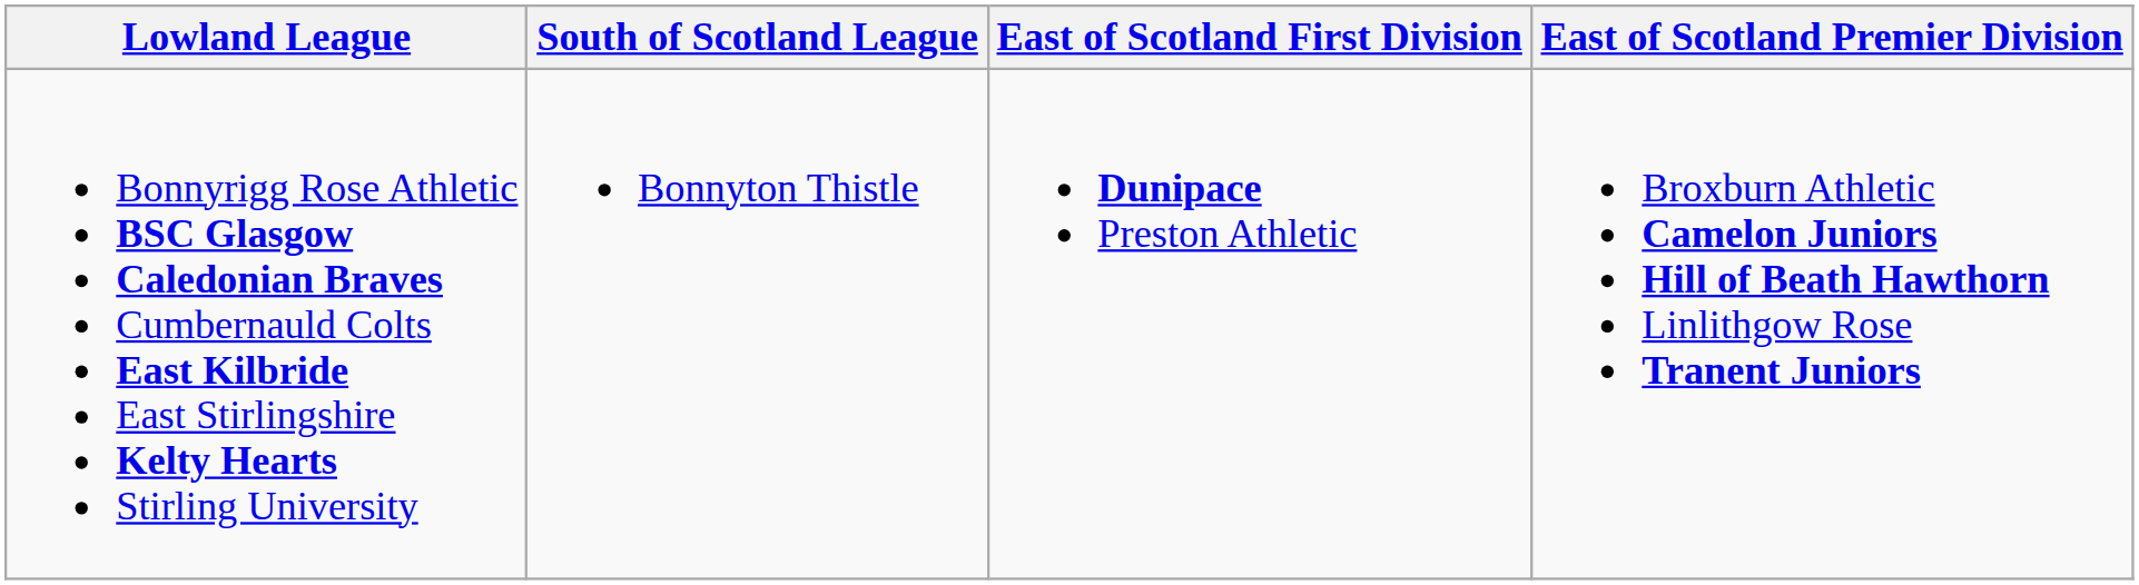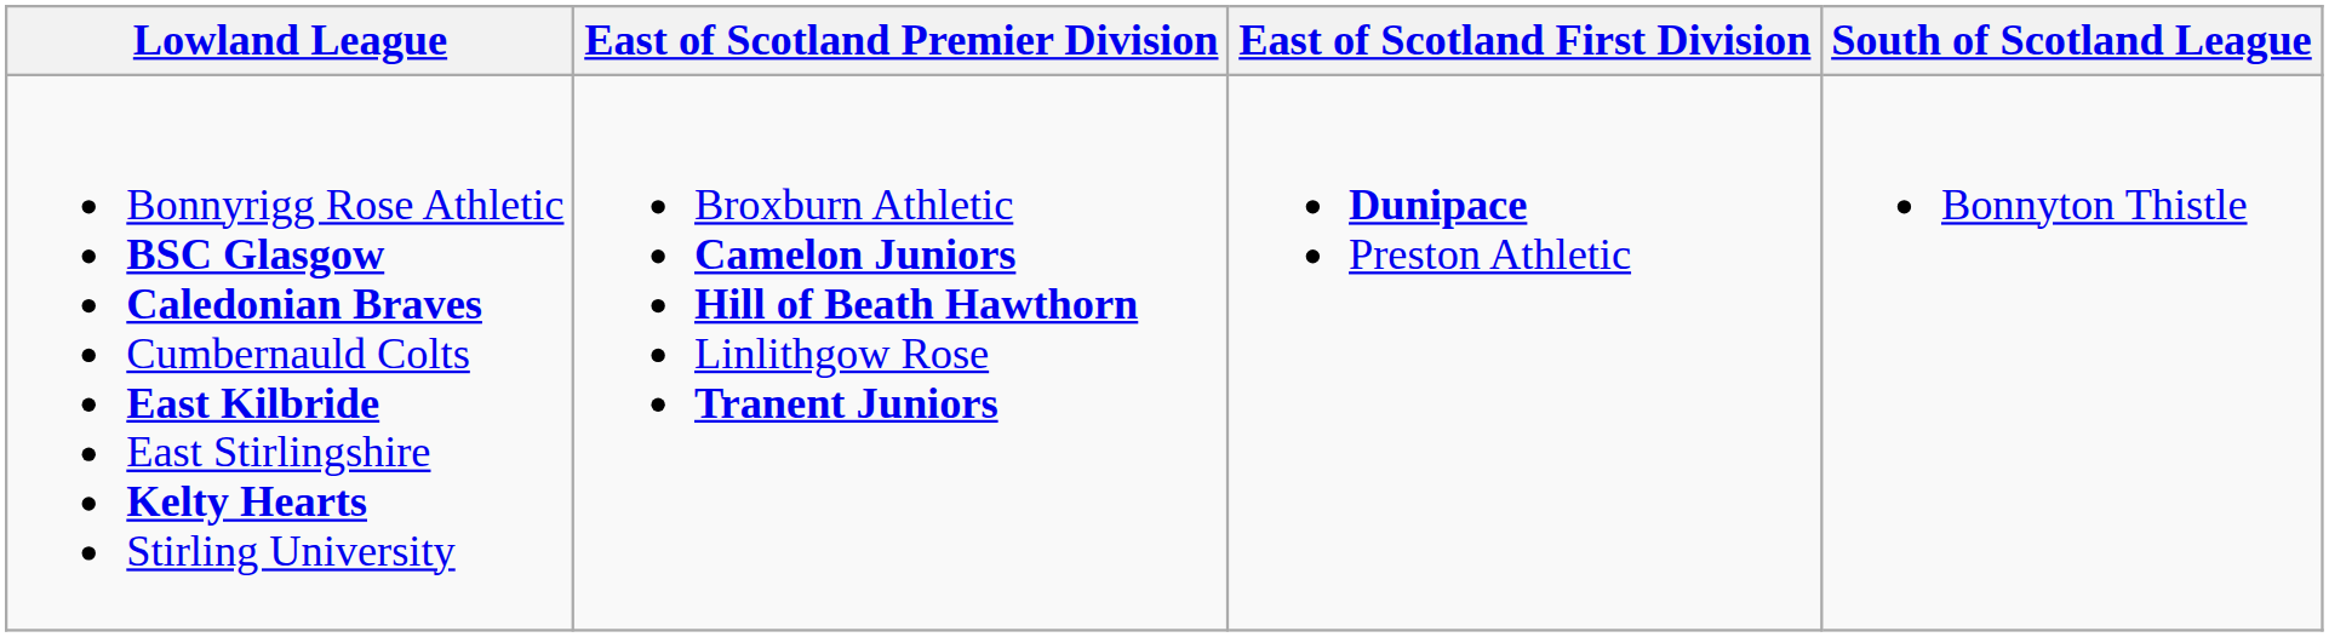columns swapped: East of Scotland Premier Division <-> South of Scotland League
